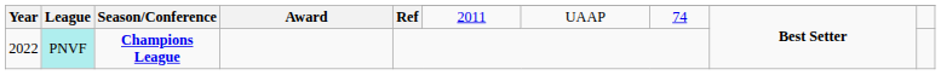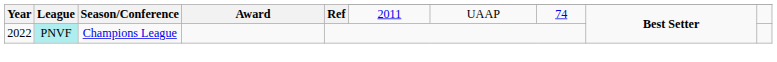2022 | Season/Conference: bold -> normal
